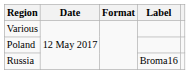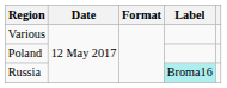Russia | Label: no background -> paleturquoise background
